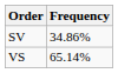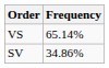rows swapped: SV <-> VS
